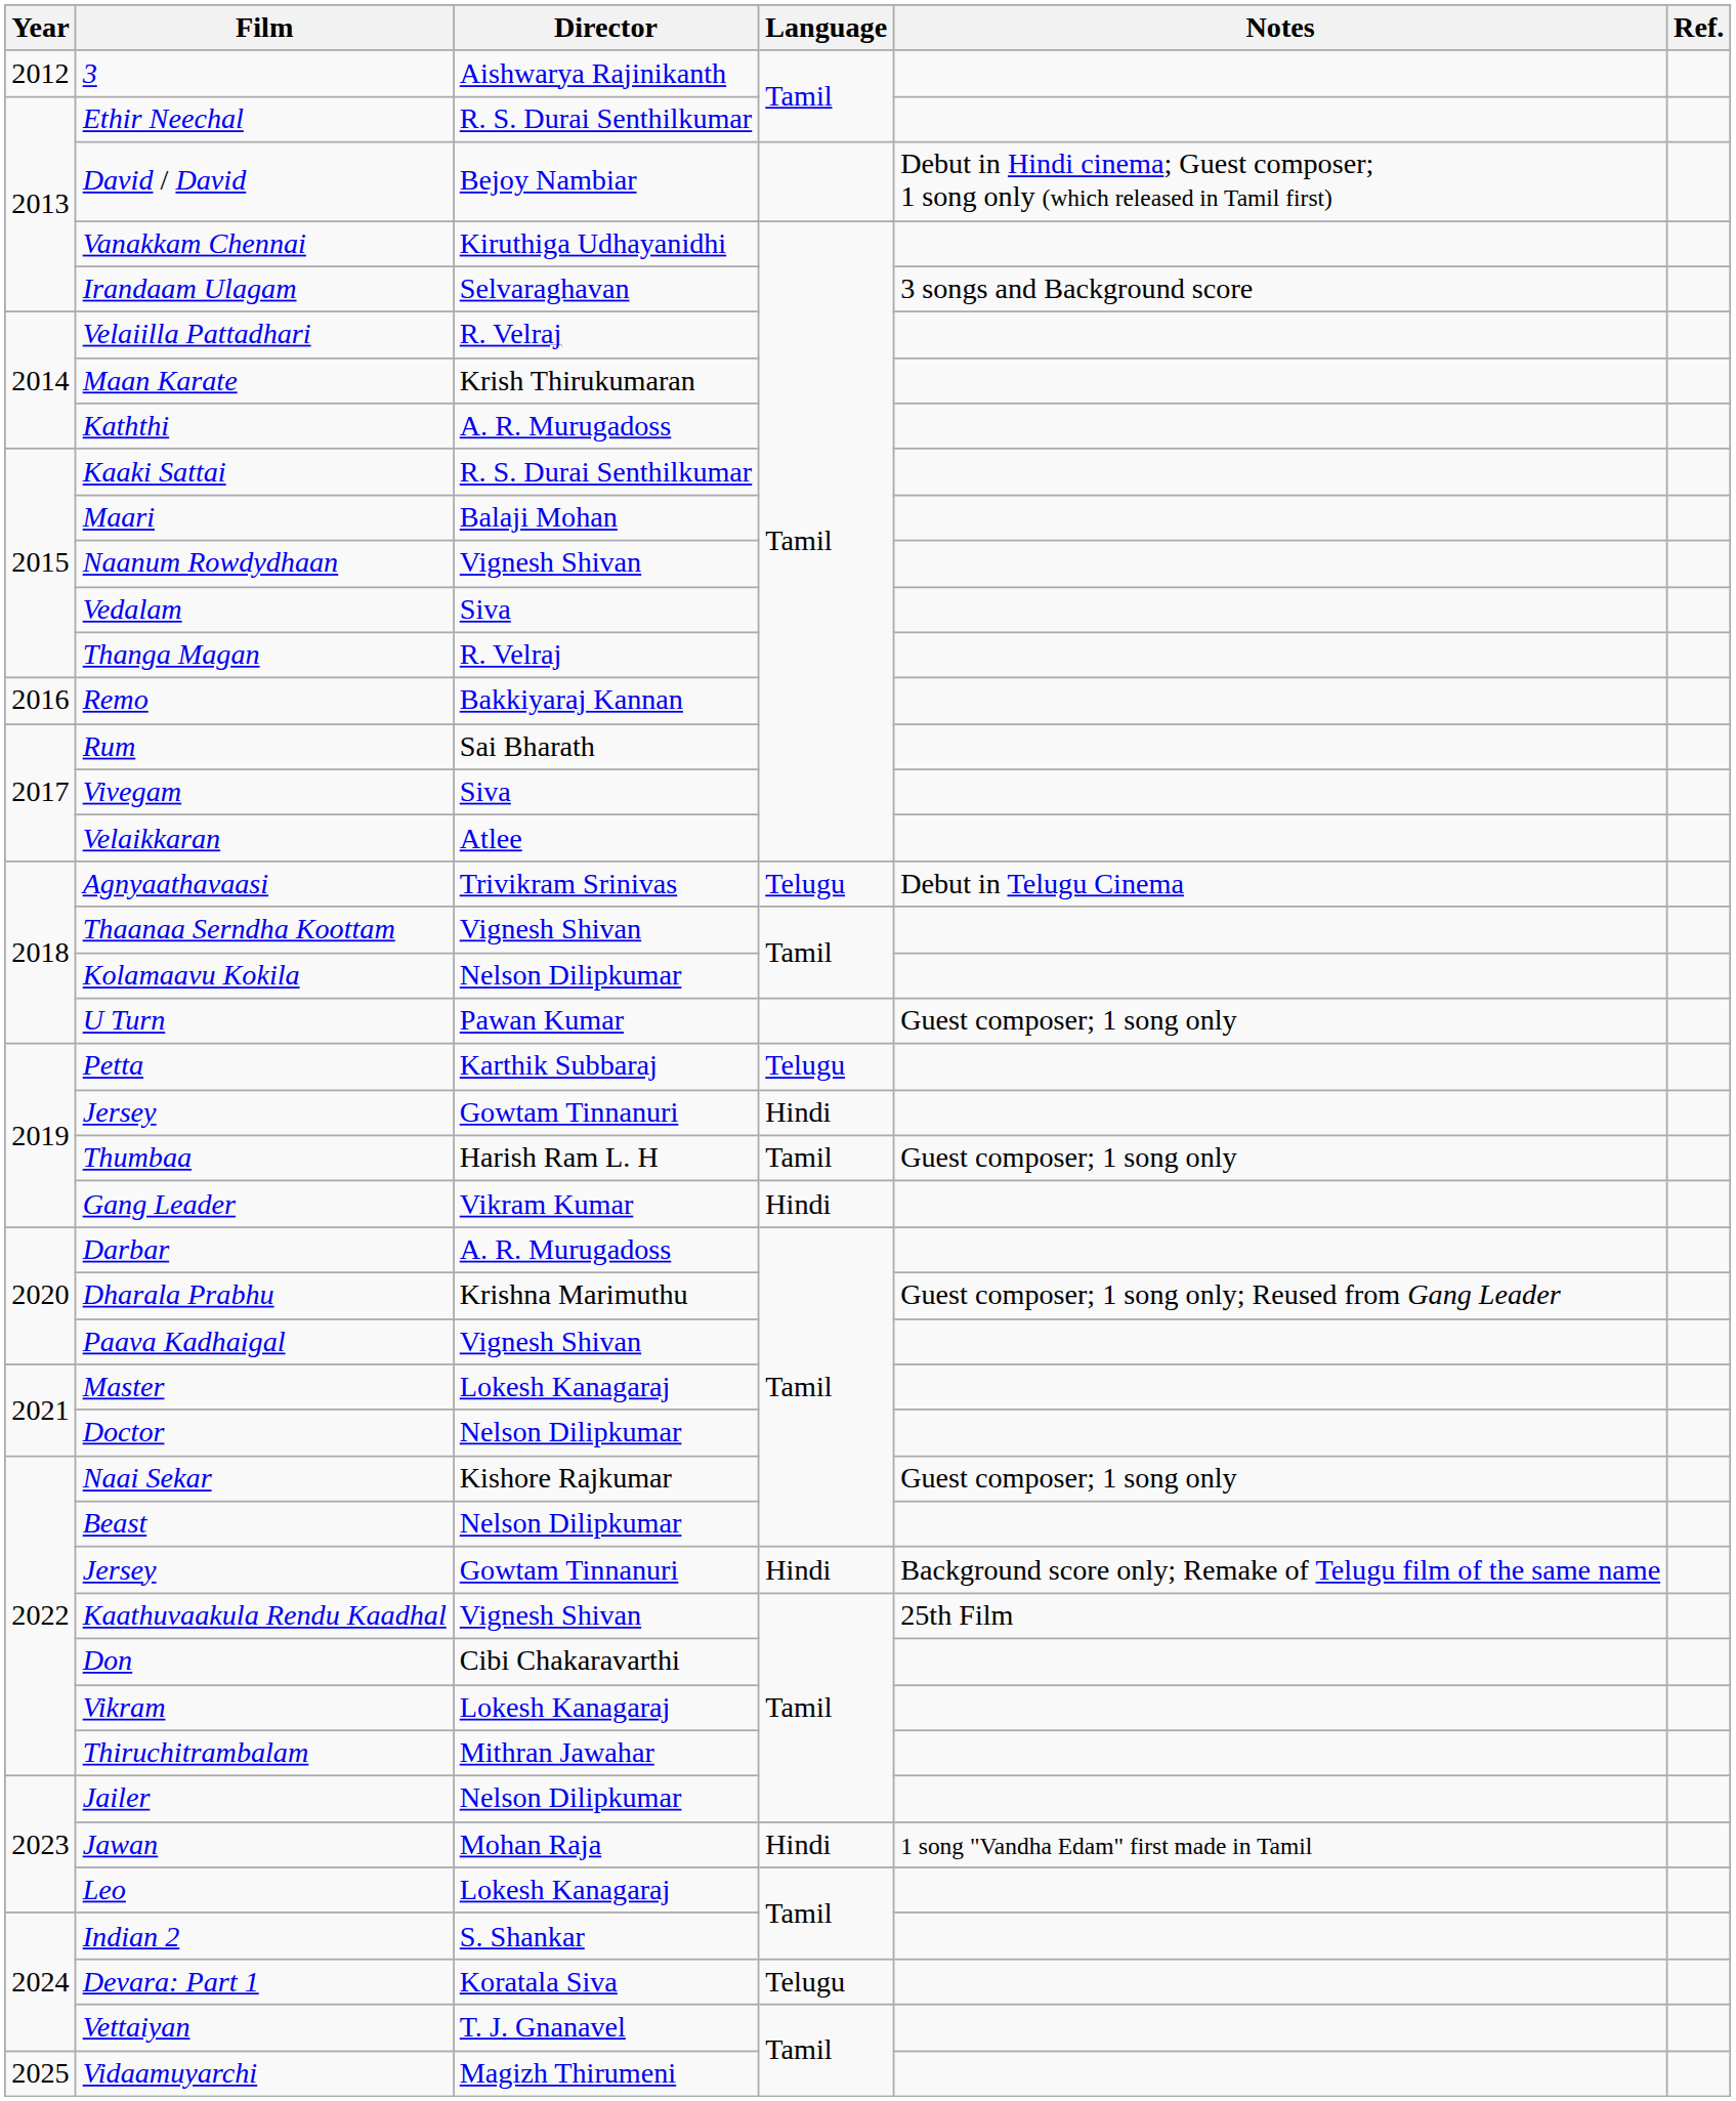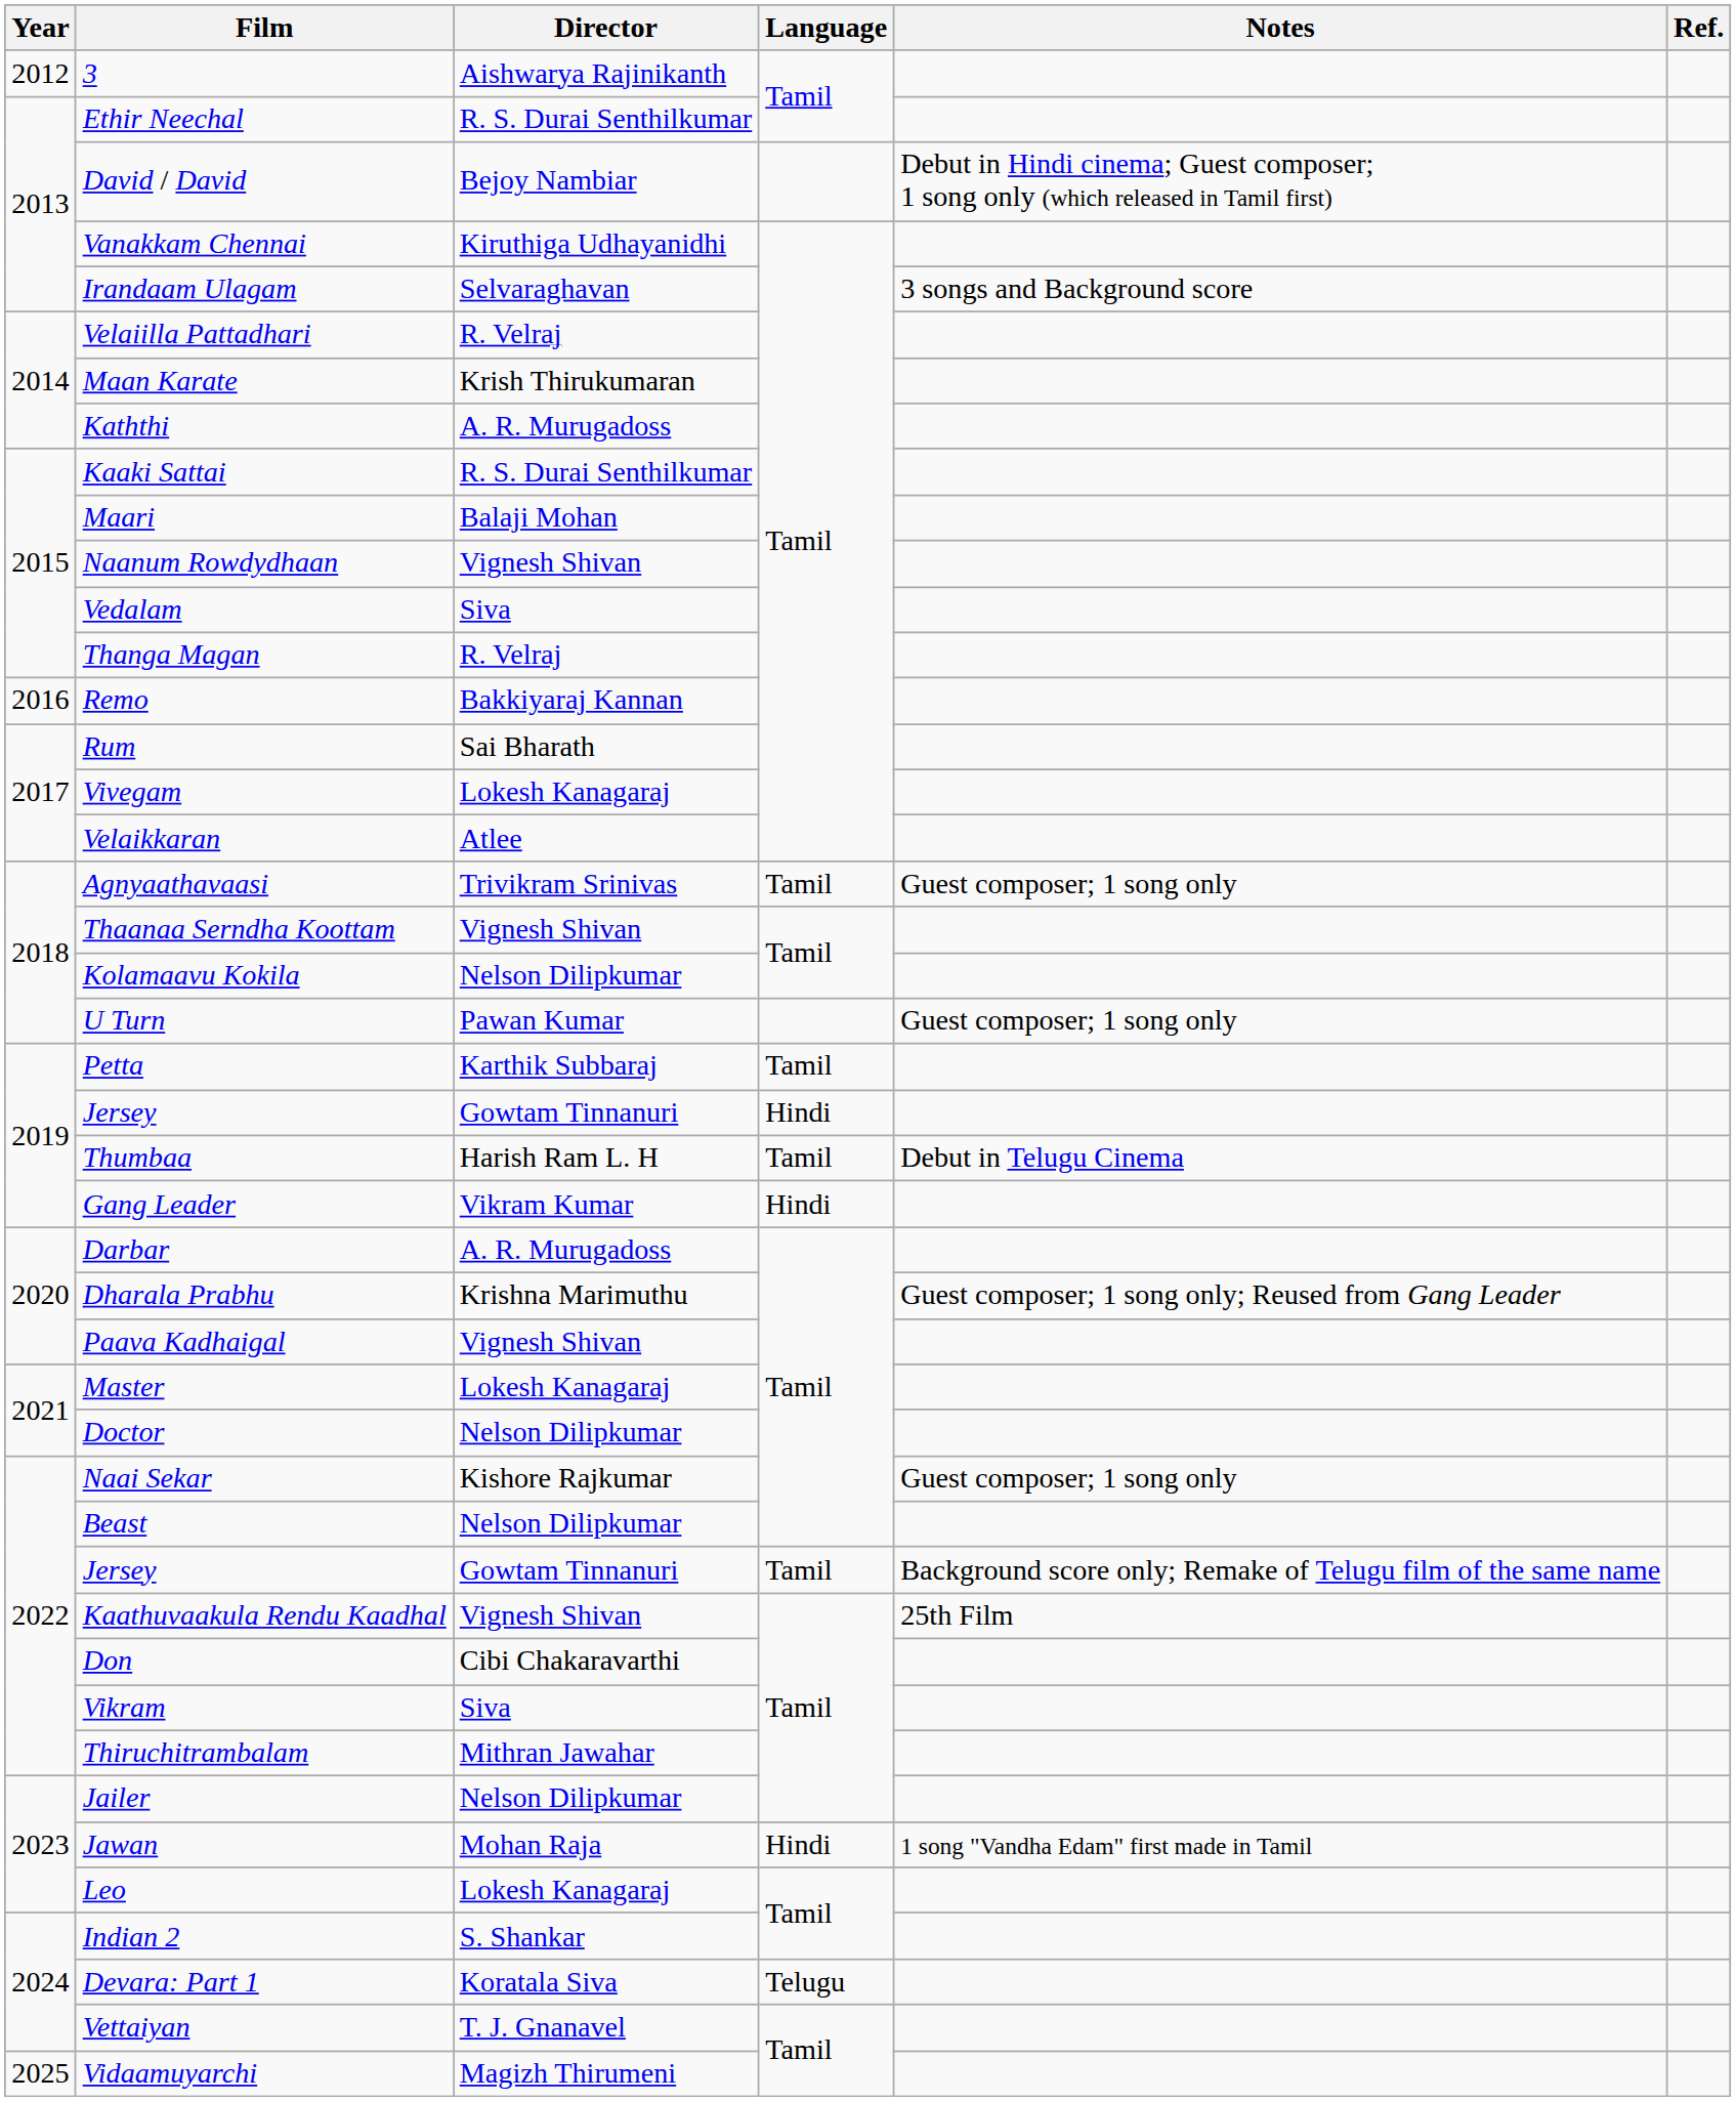Vivegam | Director: Siva -> Lokesh Kanagaraj
Agnyaathavaasi | Language: Telugu -> Tamil
Agnyaathavaasi | Notes: Debut in Telugu Cinema -> Guest composer; 1 song only
Petta | Language: Telugu -> Tamil
Thumbaa | Notes: Guest composer; 1 song only -> Debut in Telugu Cinema
2022 / Jersey | Language: Hindi -> Tamil
Vikram | Director: Lokesh Kanagaraj -> Siva
